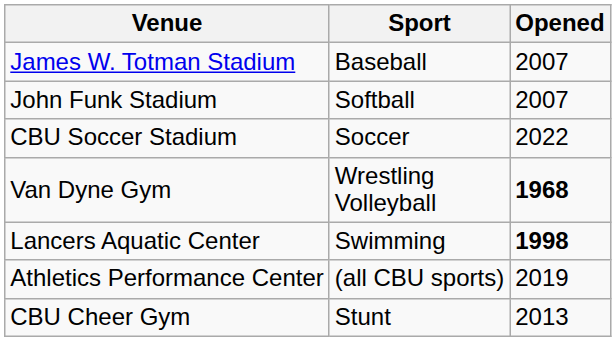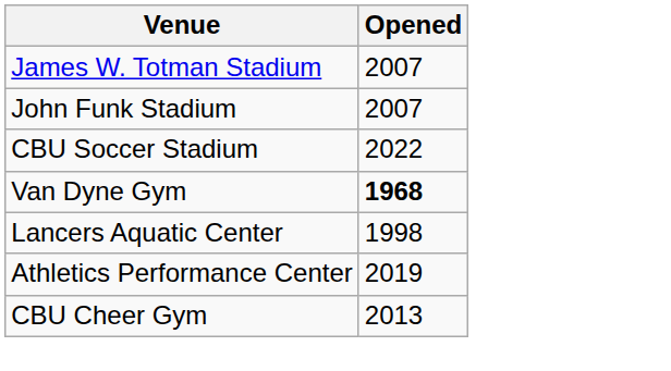- column: Sport | Baseball | Softball | Soccer | Wrestling Volleyball | Swimming | (all CBU sports) | Stunt
Lancers Aquatic Center | Opened: bold -> normal
